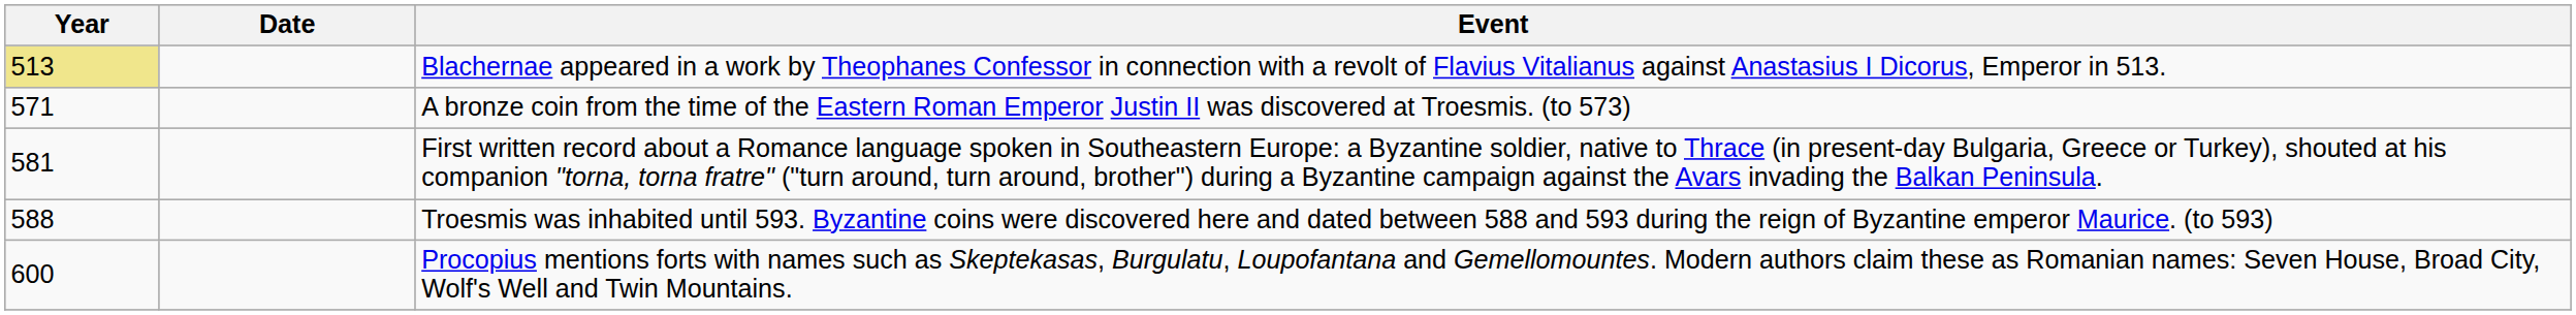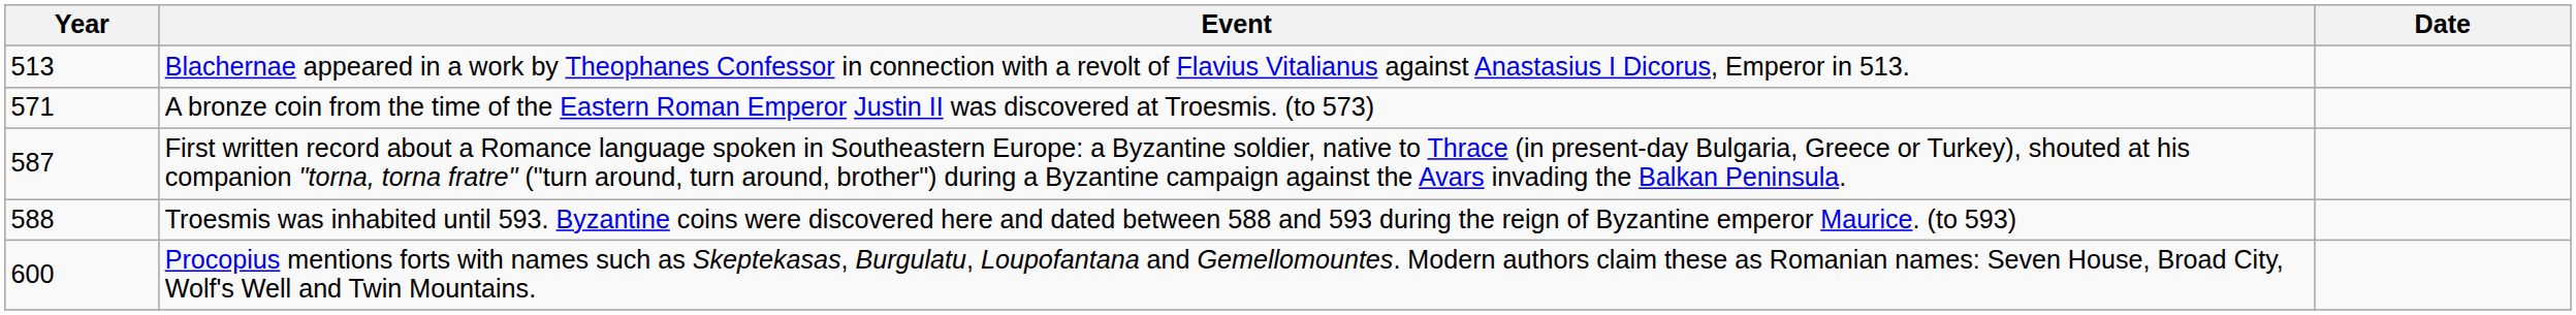columns swapped: Date <-> Event
row 2 | Year: khaki background -> no background
row 4 | Year: 581 -> 587
